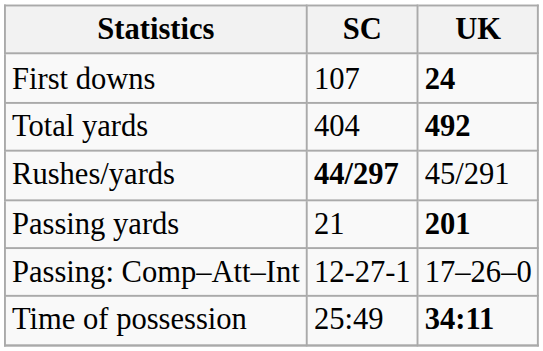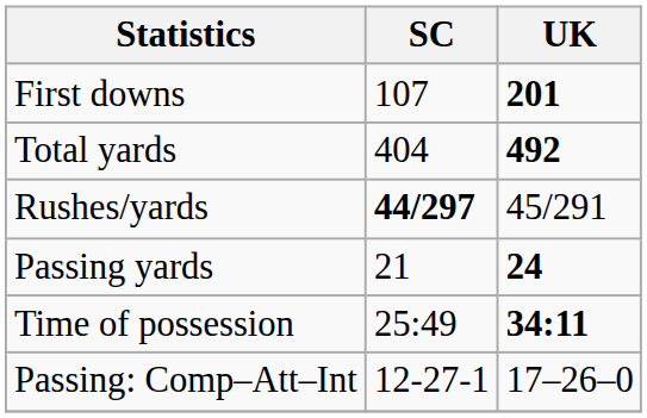First downs | UK: 24 -> 201
Passing yards | UK: 201 -> 24
rows swapped: Passing: Comp–Att–Int <-> Time of possession
